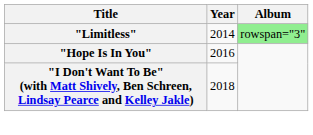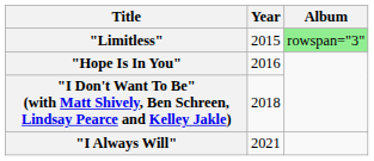"Limitless" | Year: 2014 -> 2015
+ row: "I Always Will" | 2021
